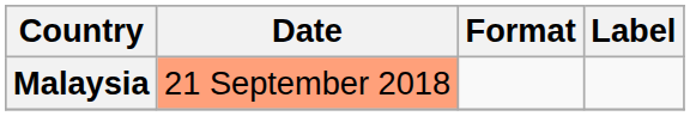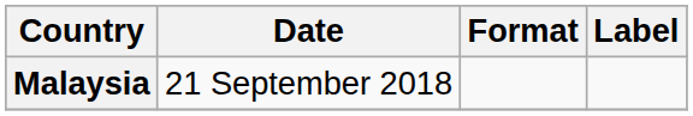Malaysia | Date: lightsalmon background -> no background
